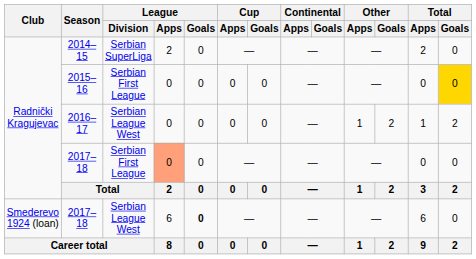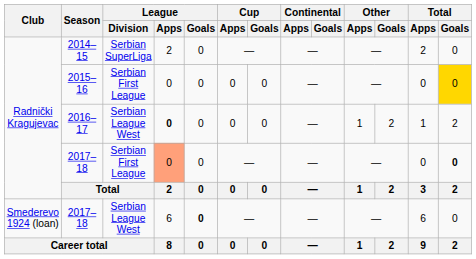2016–17 | League / Apps: normal -> bold
2017–18 / Serbian First League | Total / Goals: normal -> bold
